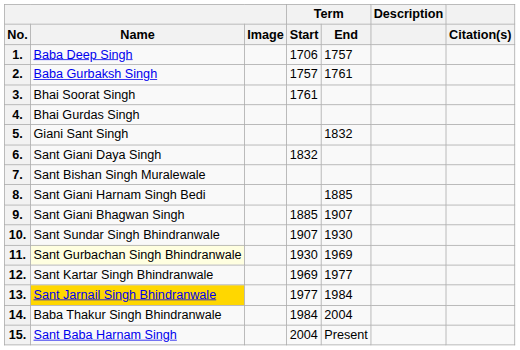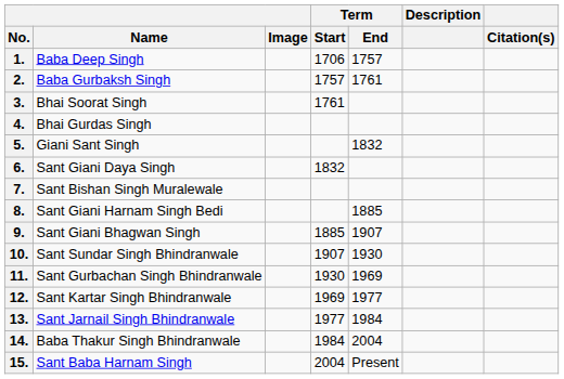11. | Name: lightyellow background -> no background
13. | Name: gold background -> no background
